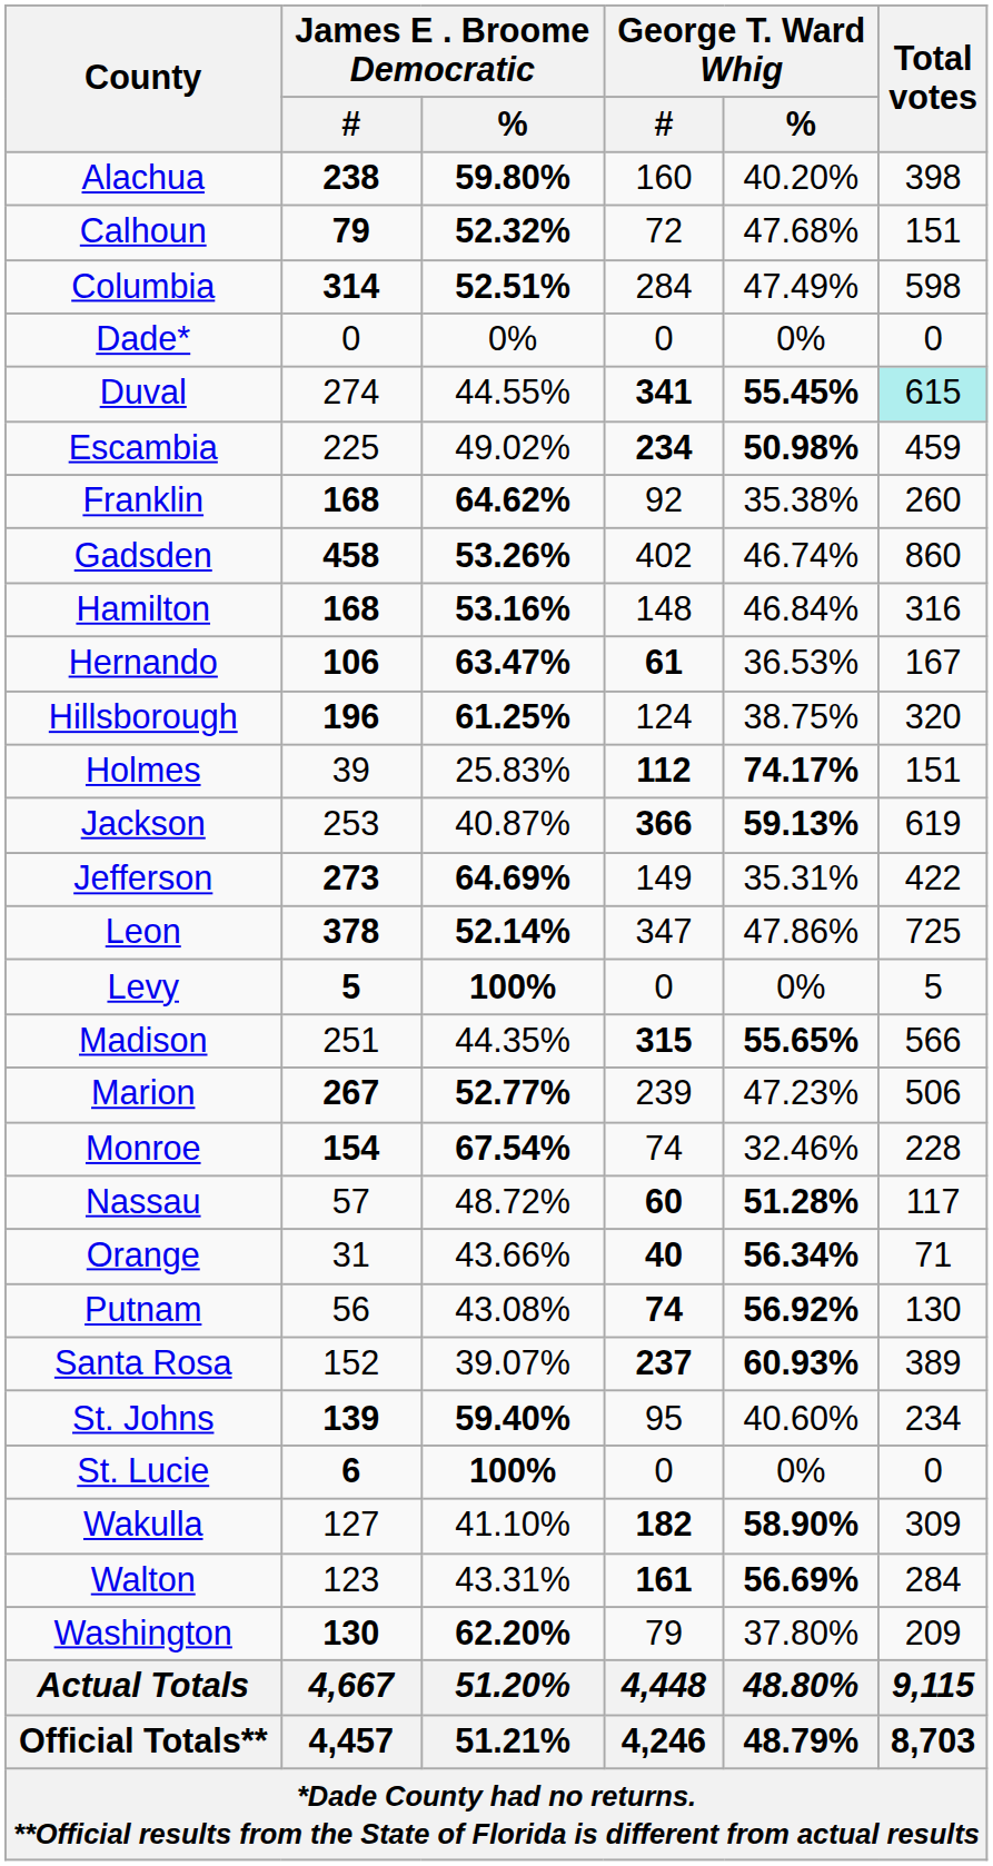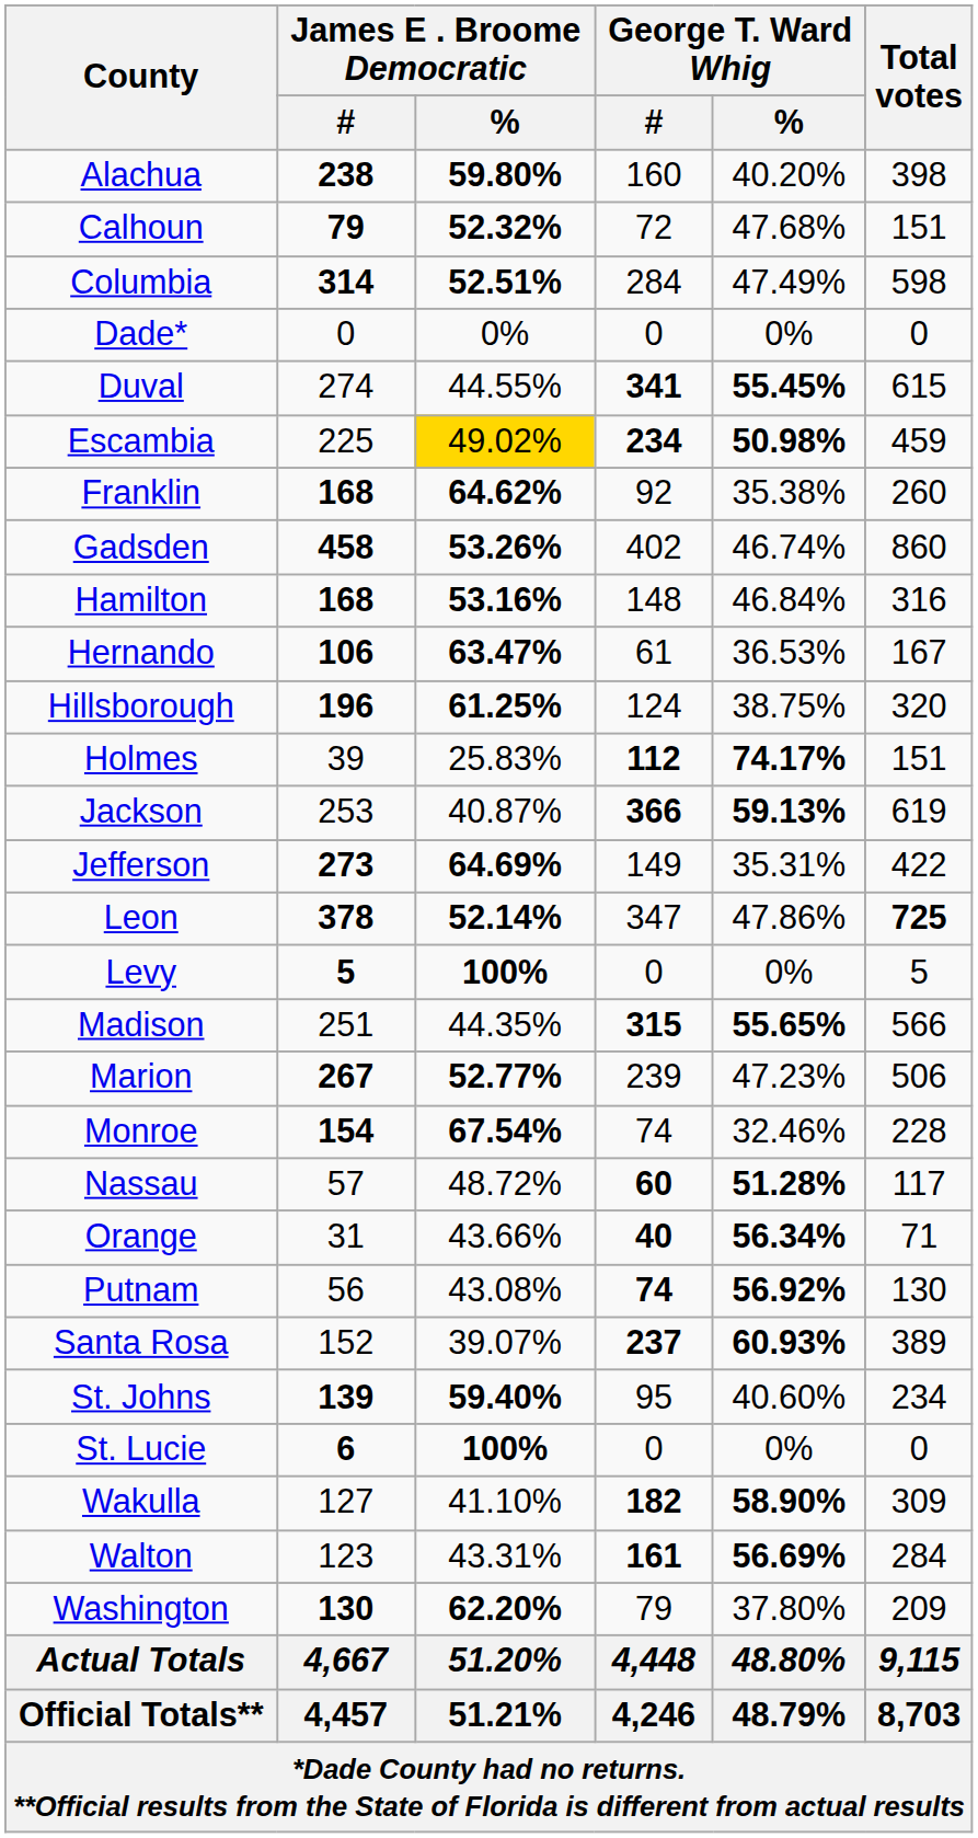Duval | Total votes: paleturquoise background -> no background
Escambia | James E . Broome Democratic / %: no background -> gold background
Hernando | George T. Ward Whig / #: bold -> normal
Leon | Total votes: normal -> bold
